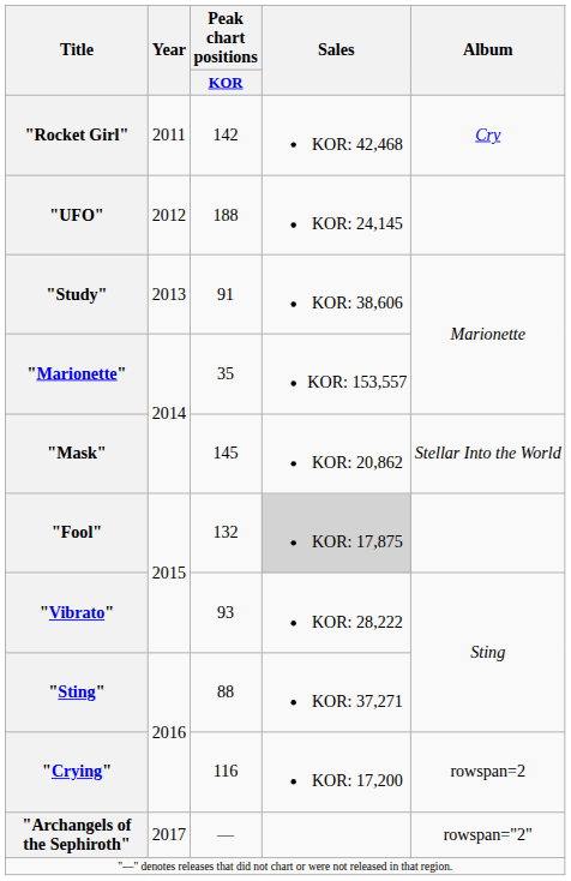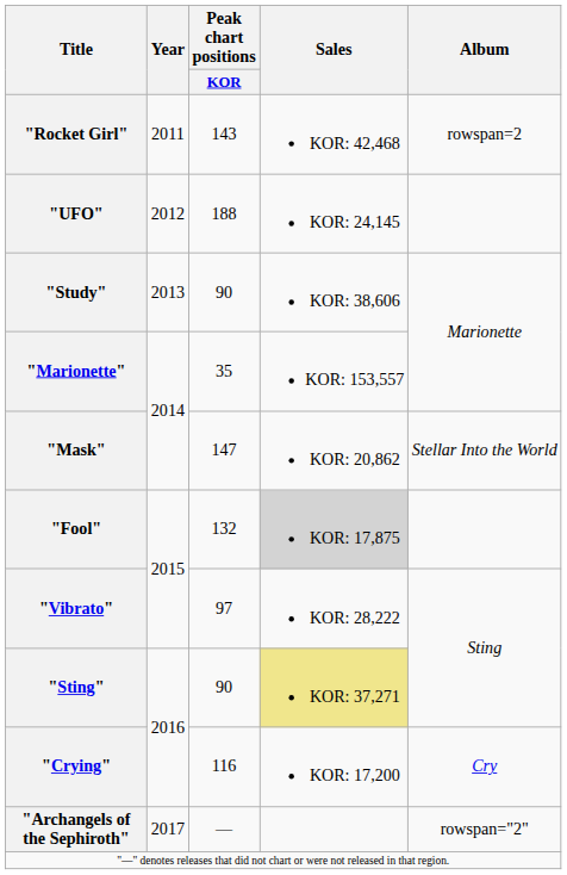"Rocket Girl" | Peak chart positions / KOR: 142 -> 143
"Rocket Girl" | Album: Cry -> rowspan=2
"Study" | Peak chart positions / KOR: 91 -> 90
"Mask" | Peak chart positions / KOR: 145 -> 147
"Vibrato" | Peak chart positions / KOR: 93 -> 97
"Sting" | Peak chart positions / KOR: 88 -> 90
"Sting" | Sales: no background -> khaki background
"Crying" | Album: rowspan=2 -> Cry
